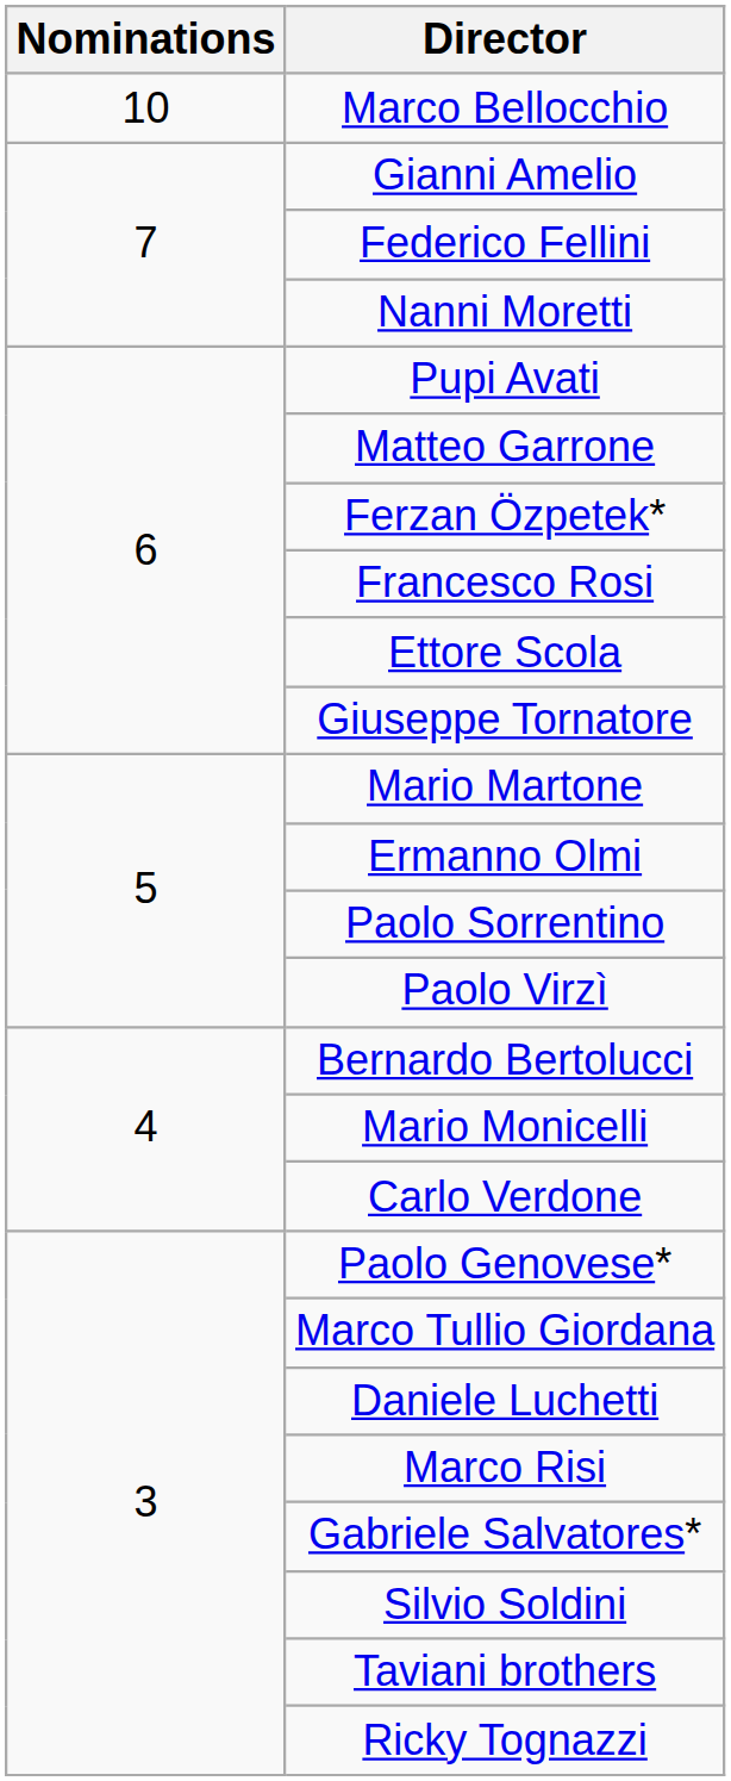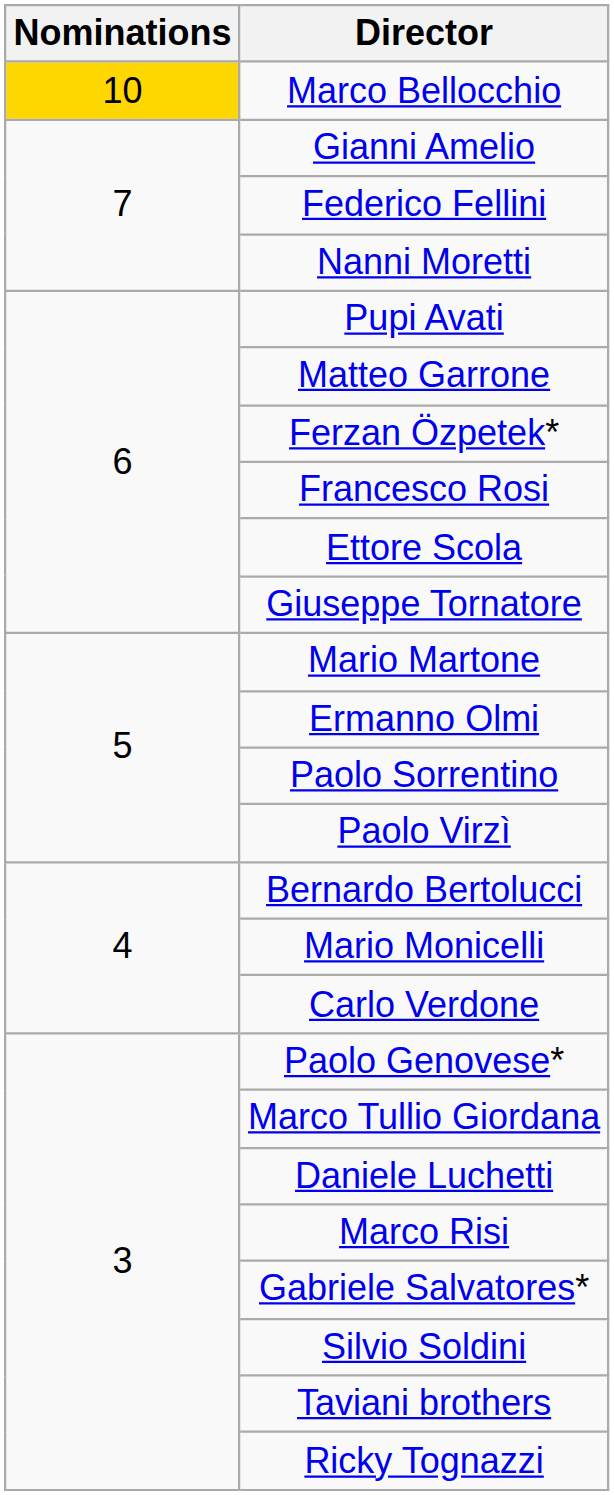Marco Bellocchio | Nominations: no background -> gold background
